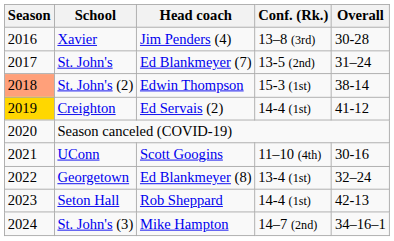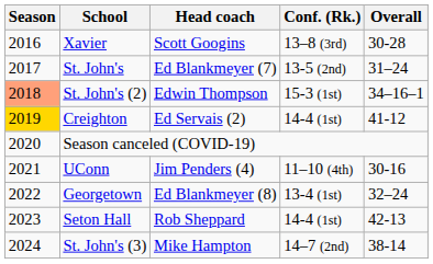Xavier | Head coach: Jim Penders (4) -> Scott Googins
St. John's (2) | Overall: 38-14 -> 34–16–1
UConn | Head coach: Scott Googins -> Jim Penders (4)
St. John's (3) | Overall: 34–16–1 -> 38-14
